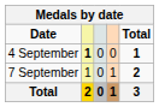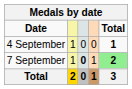4 September | column 2: bold -> normal
7 September | column 3: normal -> bold
7 September | Total: no background -> lightgreen background
